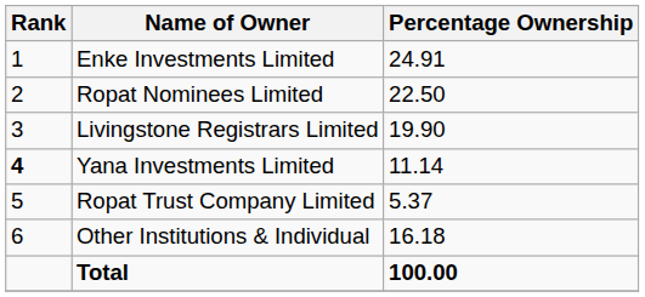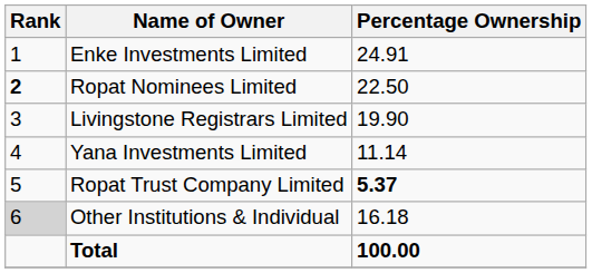Ropat Nominees Limited | Rank: normal -> bold
Yana Investments Limited | Rank: bold -> normal
Ropat Trust Company Limited | Percentage Ownership: normal -> bold
Other Institutions & Individual | Rank: no background -> lightgrey background
